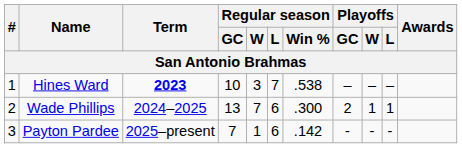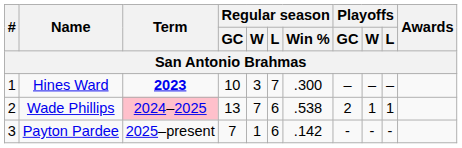Hines Ward | Regular season / Win %: .538 -> .300
Wade Phillips | Term: no background -> pink background
Wade Phillips | Regular season / Win %: .300 -> .538
